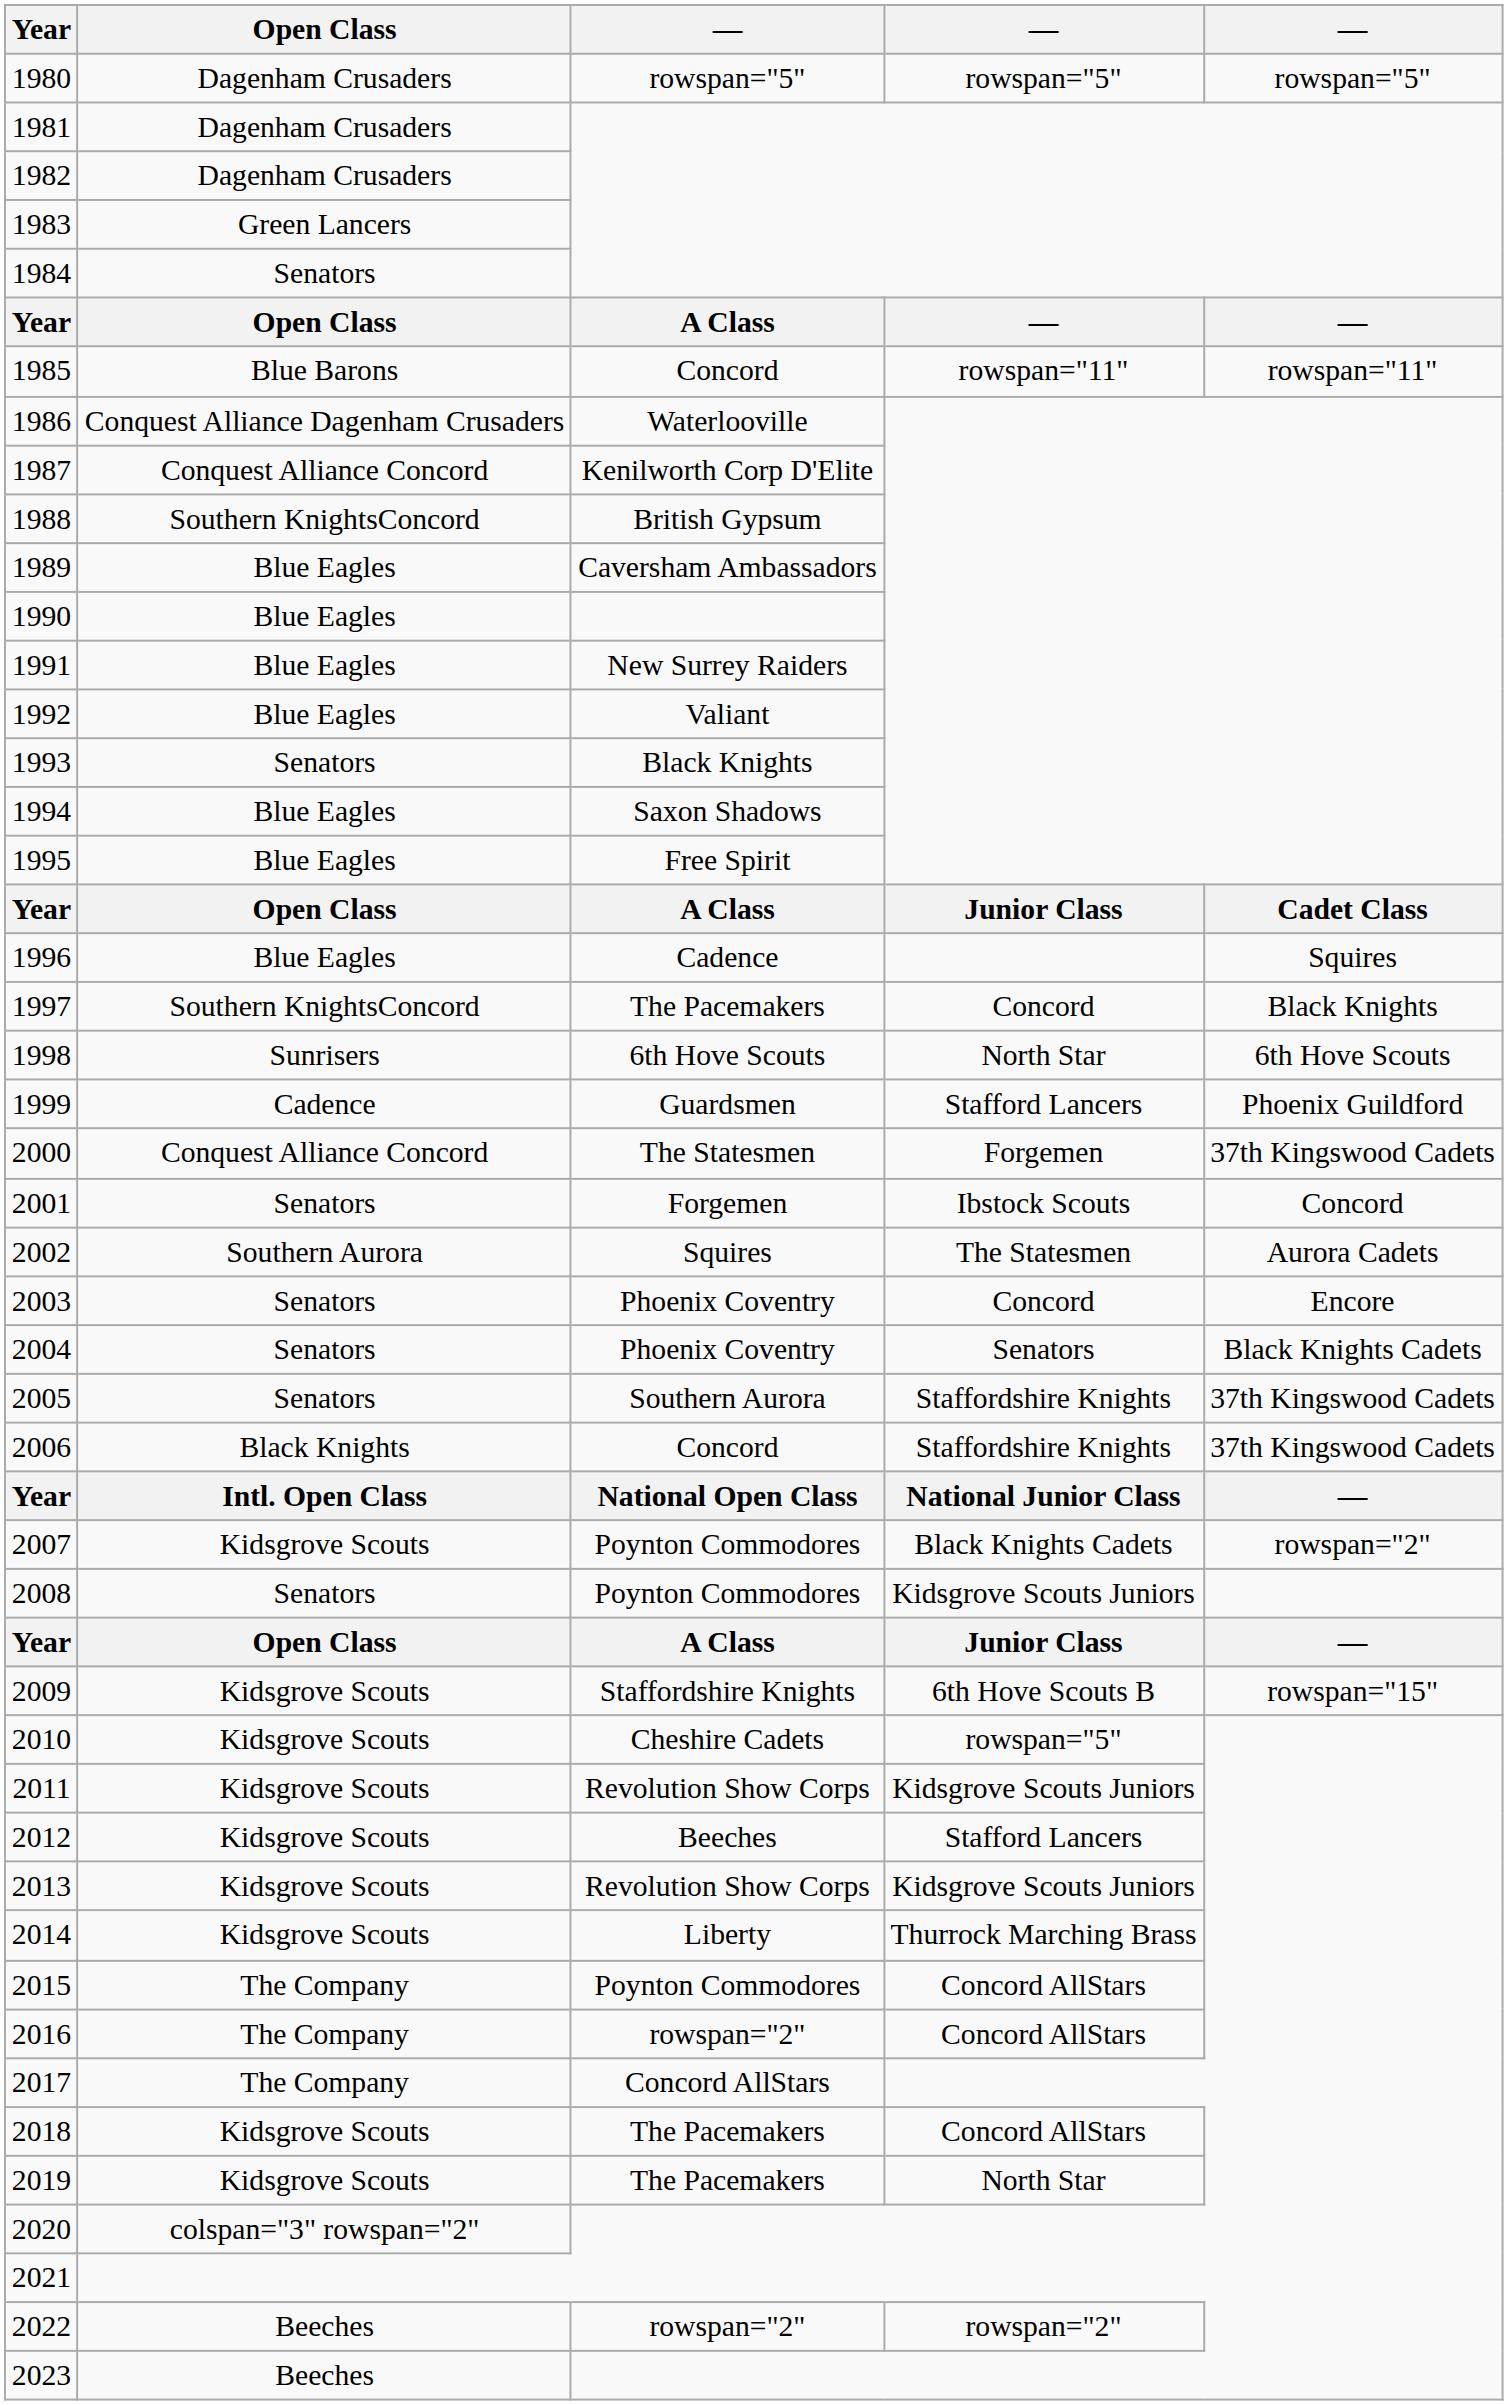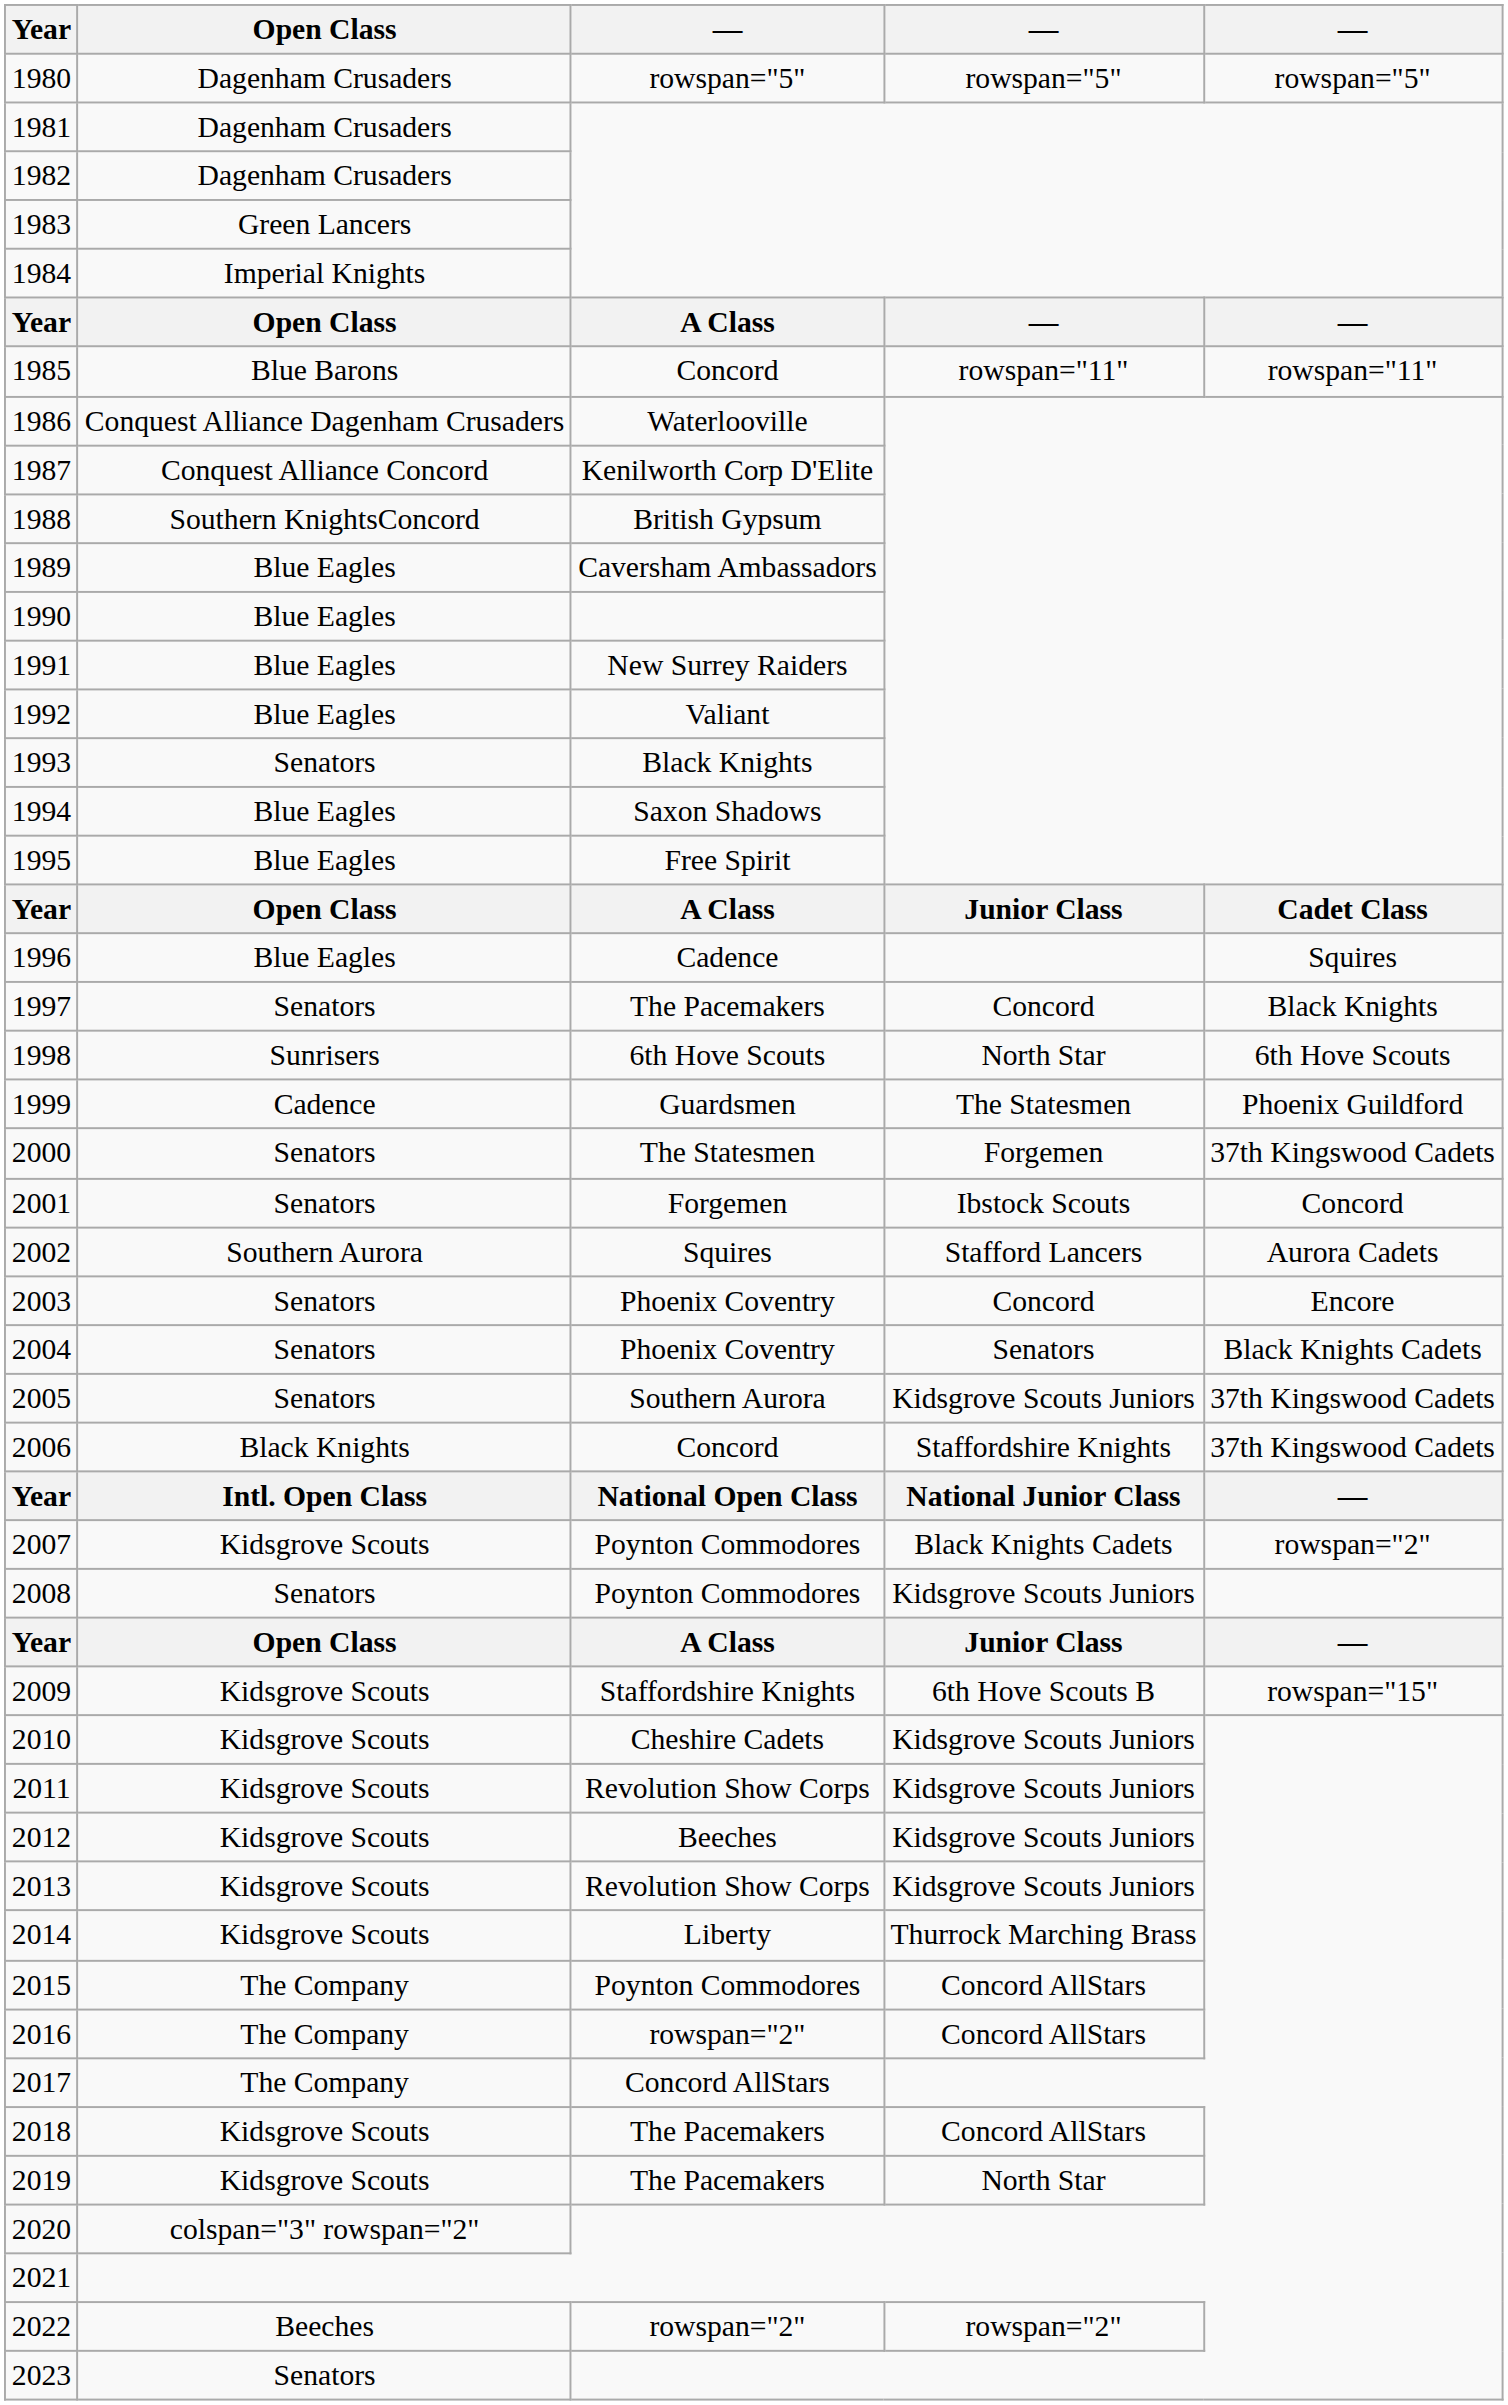1984 | Open Class: Senators -> Imperial Knights
1997 | Open Class: Southern KnightsConcord -> Senators
1999 | column 4: Stafford Lancers -> The Statesmen
2000 | Open Class: Conquest Alliance Concord -> Senators
2002 | column 4: The Statesmen -> Stafford Lancers
2005 | column 4: Staffordshire Knights -> Kidsgrove Scouts Juniors
2010 | column 4: rowspan="5" -> Kidsgrove Scouts Juniors
2012 | column 4: Stafford Lancers -> Kidsgrove Scouts Juniors
2023 | Open Class: Beeches -> Senators
